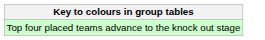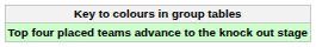row 2 | column 1: normal -> bold
